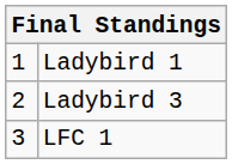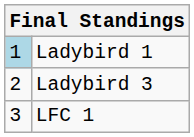Ladybird 1 | column 1: no background -> lightblue background
